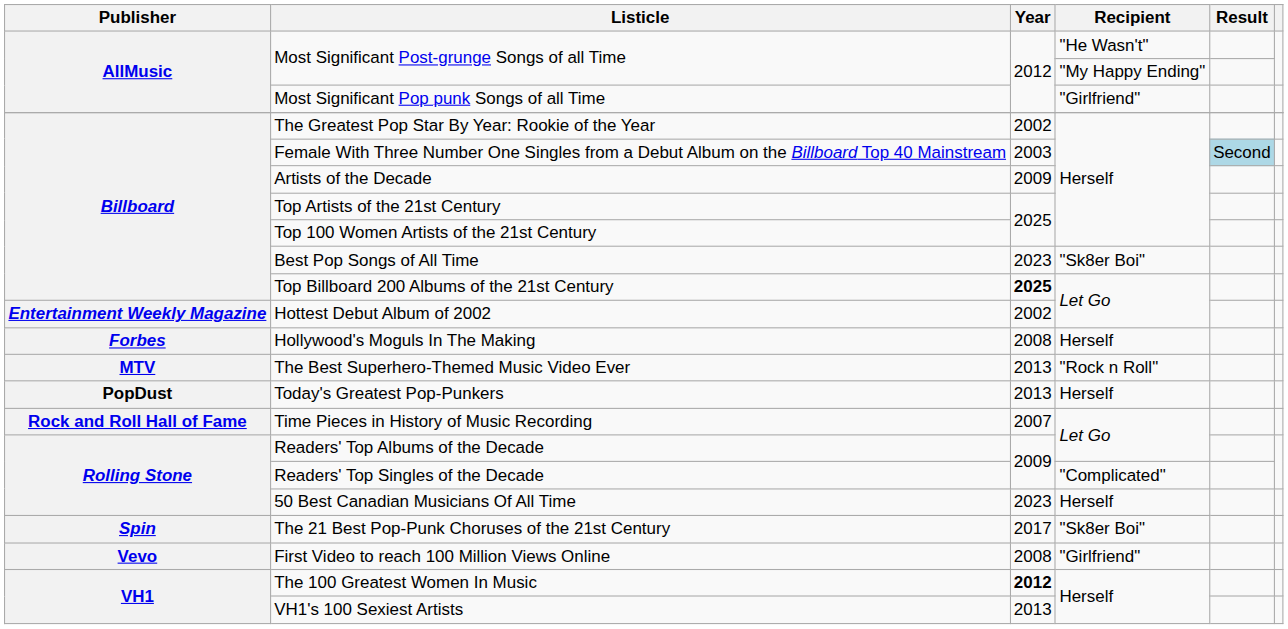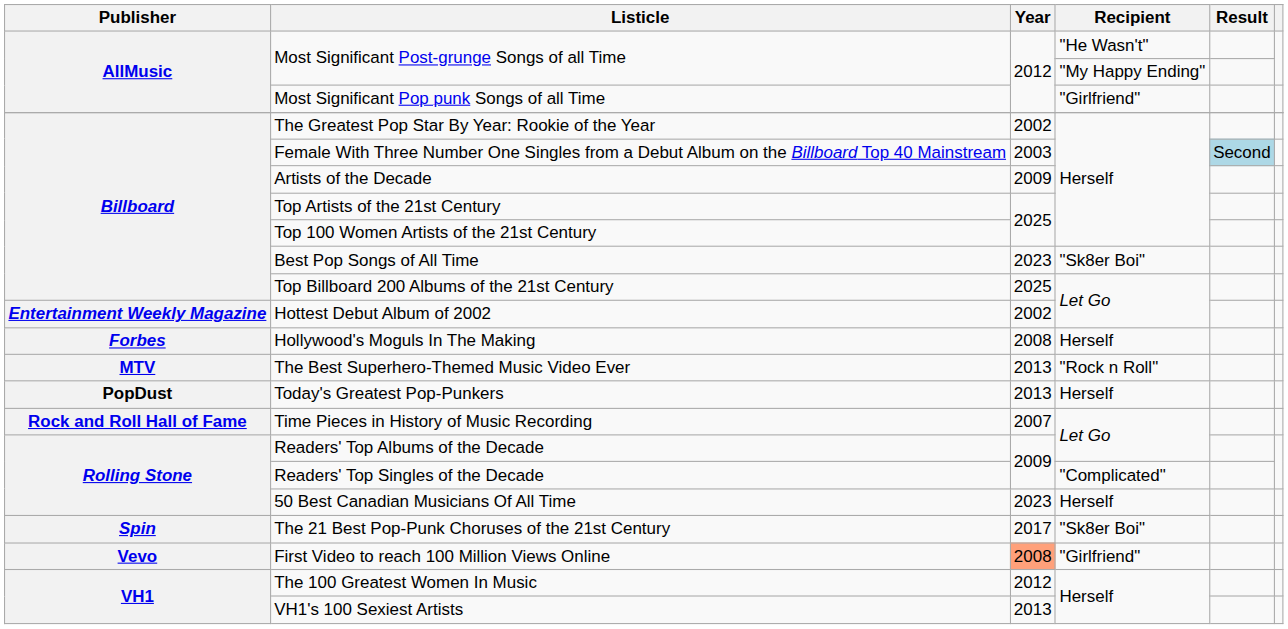Top Billboard 200 Albums of the 21st Century | Year: bold -> normal
First Video to reach 100 Million Views Online | Year: no background -> lightsalmon background
The 100 Greatest Women In Music | Year: bold -> normal
